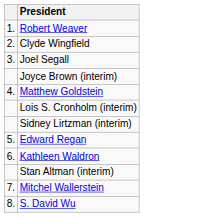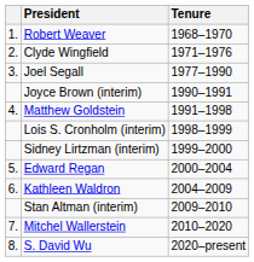+ column: Tenure | 1968–1970 | 1971–1976 | 1977–1990 | 1990–1991 | 1991–1998 | 1998–1999 | 1999–2000 | 2000–2004 | 2004–2009 | 2009–2010 | 2010–2020 | 2020–present
